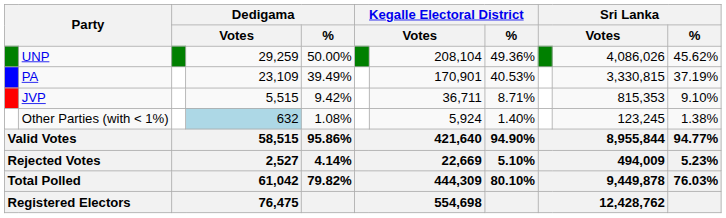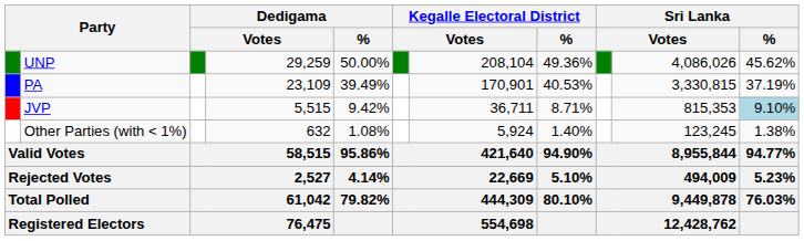JVP | Sri Lanka / %: no background -> lightblue background
Other Parties (with < 1%) | column 4: lightblue background -> no background
